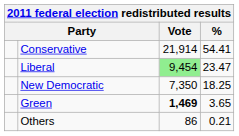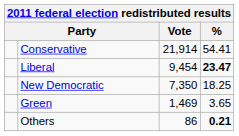Liberal | Vote: lightgreen background -> no background
Liberal | %: normal -> bold
Green | Vote: bold -> normal
Others | %: normal -> bold
